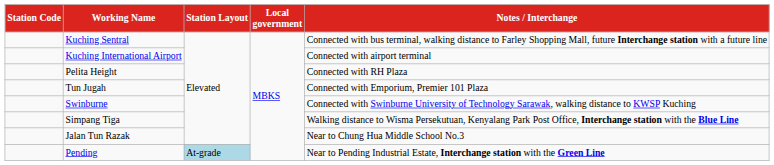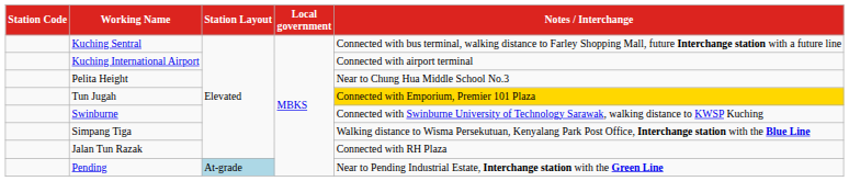Pelita Height | Notes / Interchange: Connected with RH Plaza -> Near to Chung Hua Middle School No.3
Tun Jugah | Notes / Interchange: no background -> gold background
Jalan Tun Razak | Notes / Interchange: Near to Chung Hua Middle School No.3 -> Connected with RH Plaza
